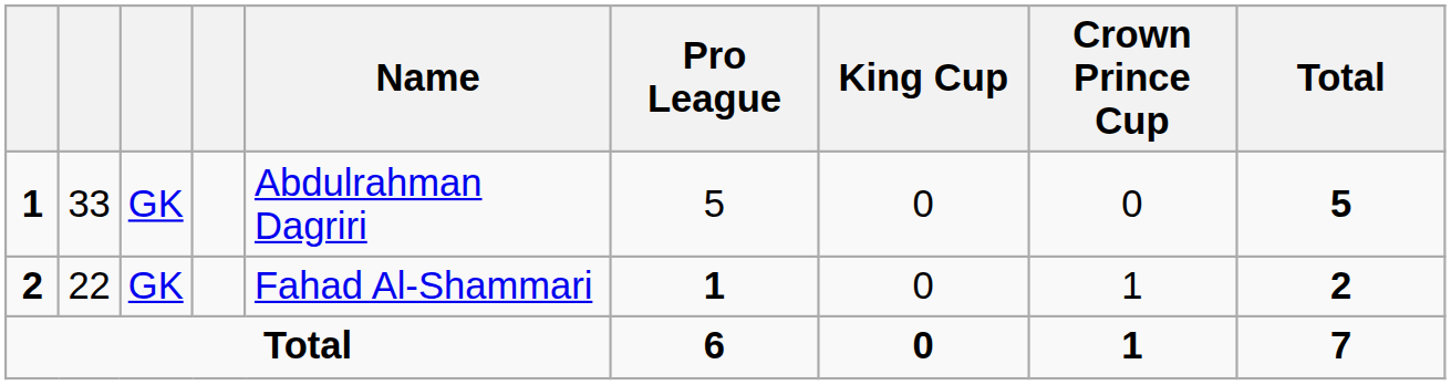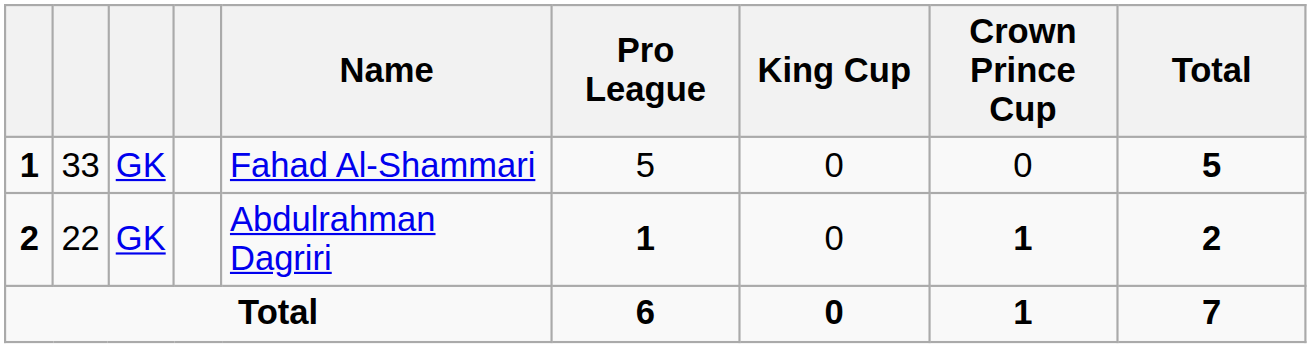row 2 | Name: Abdulrahman Dagriri -> Fahad Al-Shammari
row 3 | Name: Fahad Al-Shammari -> Abdulrahman Dagriri
row 3 | Crown Prince Cup: normal -> bold
